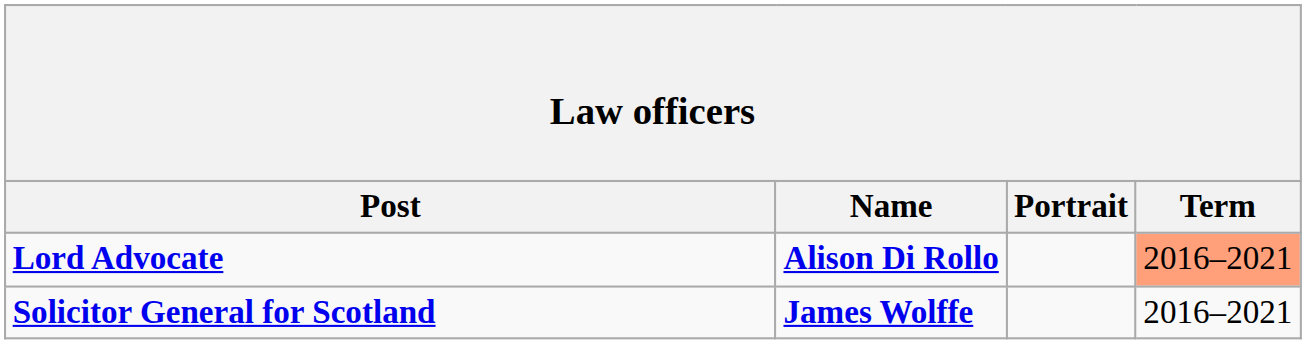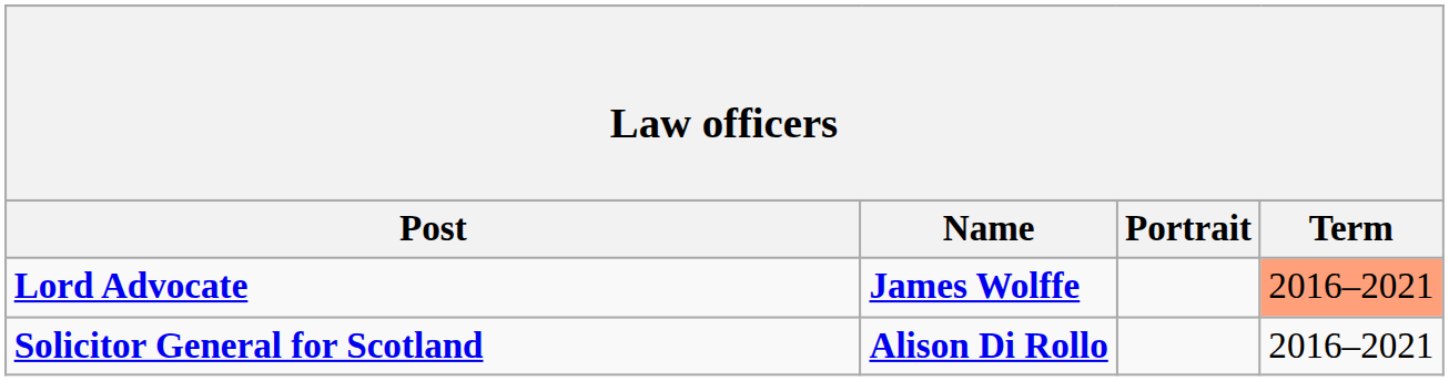Lord Advocate | Name: Alison Di Rollo -> James Wolffe
Solicitor General for Scotland | Name: James Wolffe -> Alison Di Rollo
